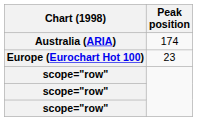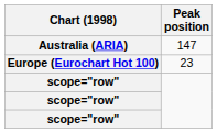Australia (ARIA) | Peak position: 174 -> 147
